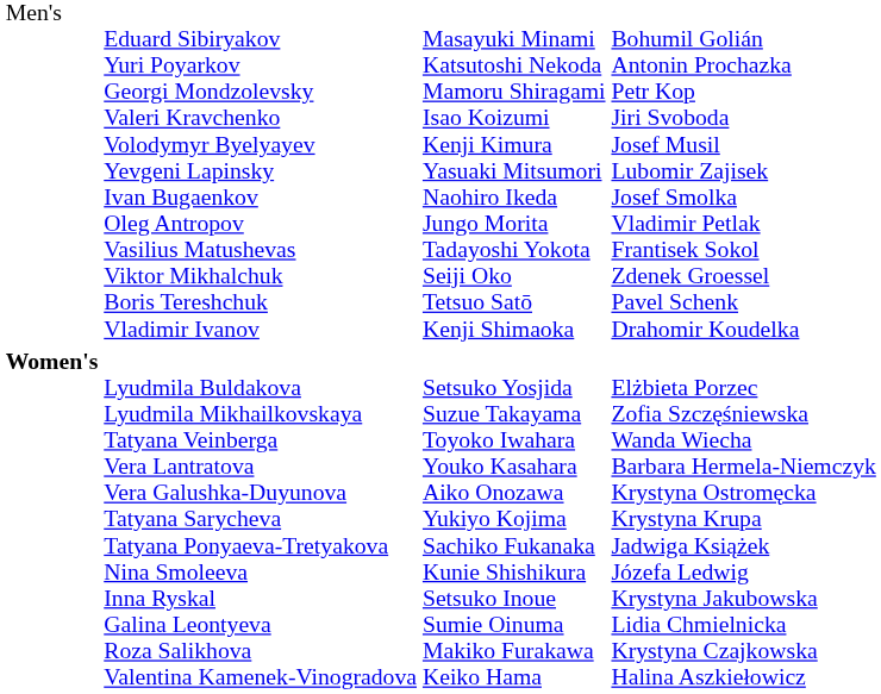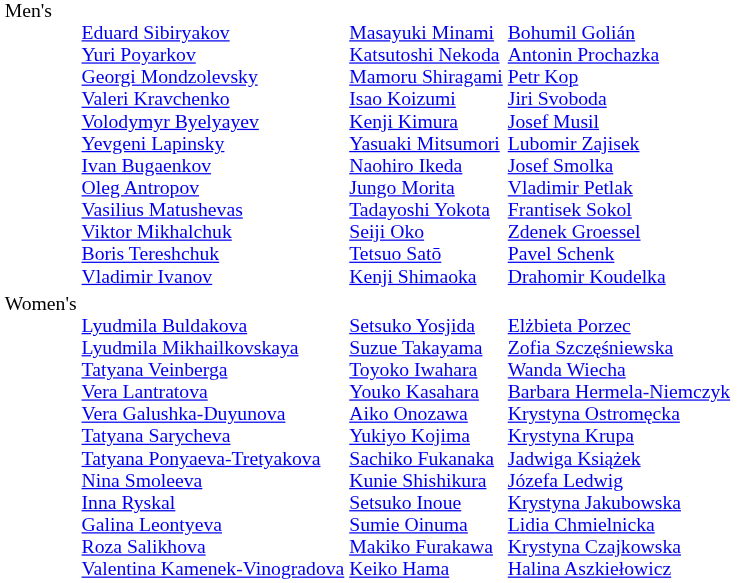Women's | column 1: bold -> normal
